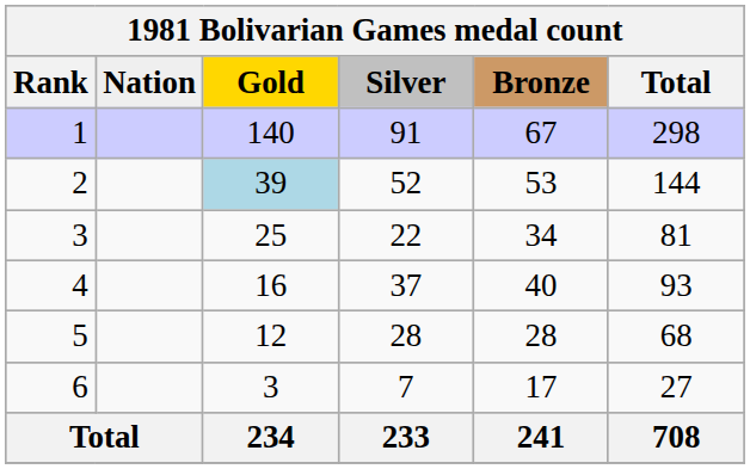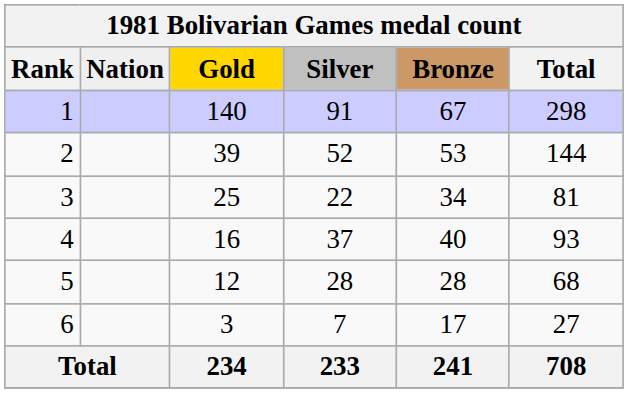2 | Gold: lightblue background -> no background
